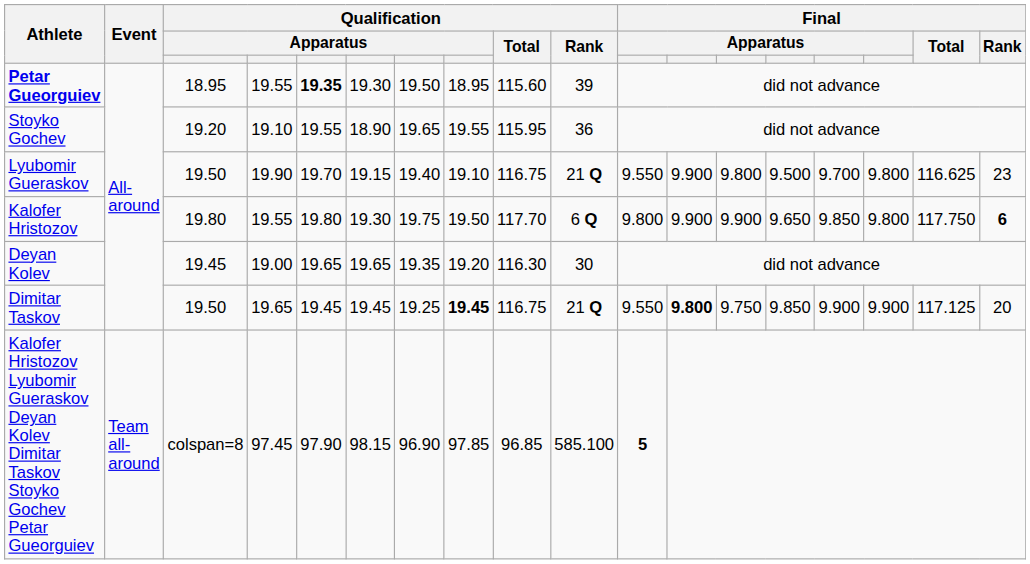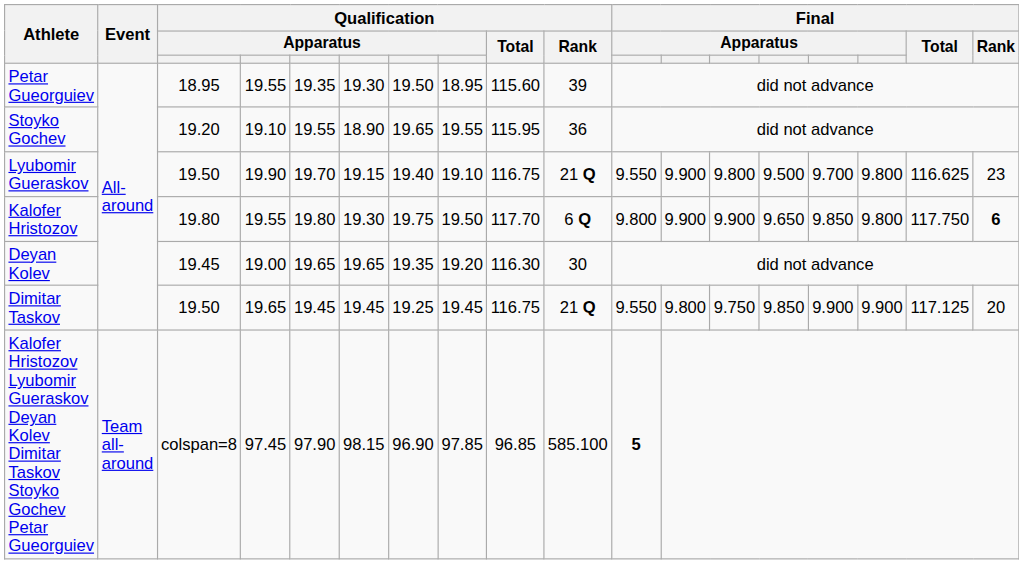row 4 | Athlete: bold -> normal
row 4 | column 5: bold -> normal
row 9 | column 8: bold -> normal
row 9 | column 12: bold -> normal
